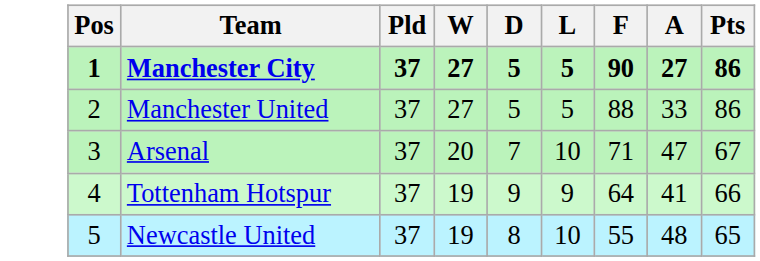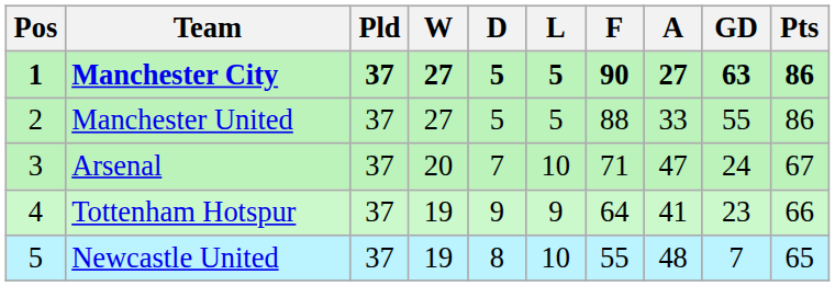+ column: GD | 63 | 55 | 24 | 23 | 7
